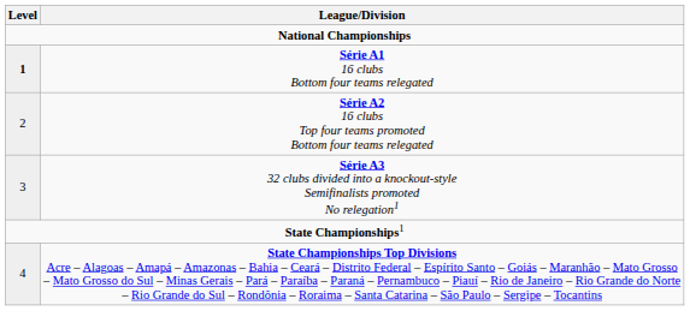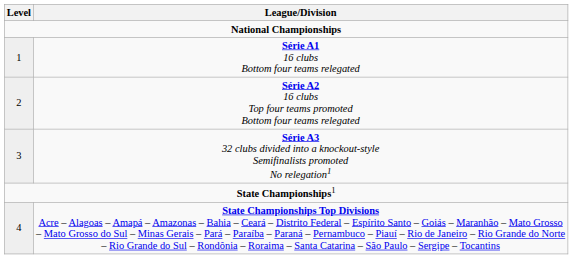Série A1 16 clubs Bottom four teams relegated | Level: bold -> normal
